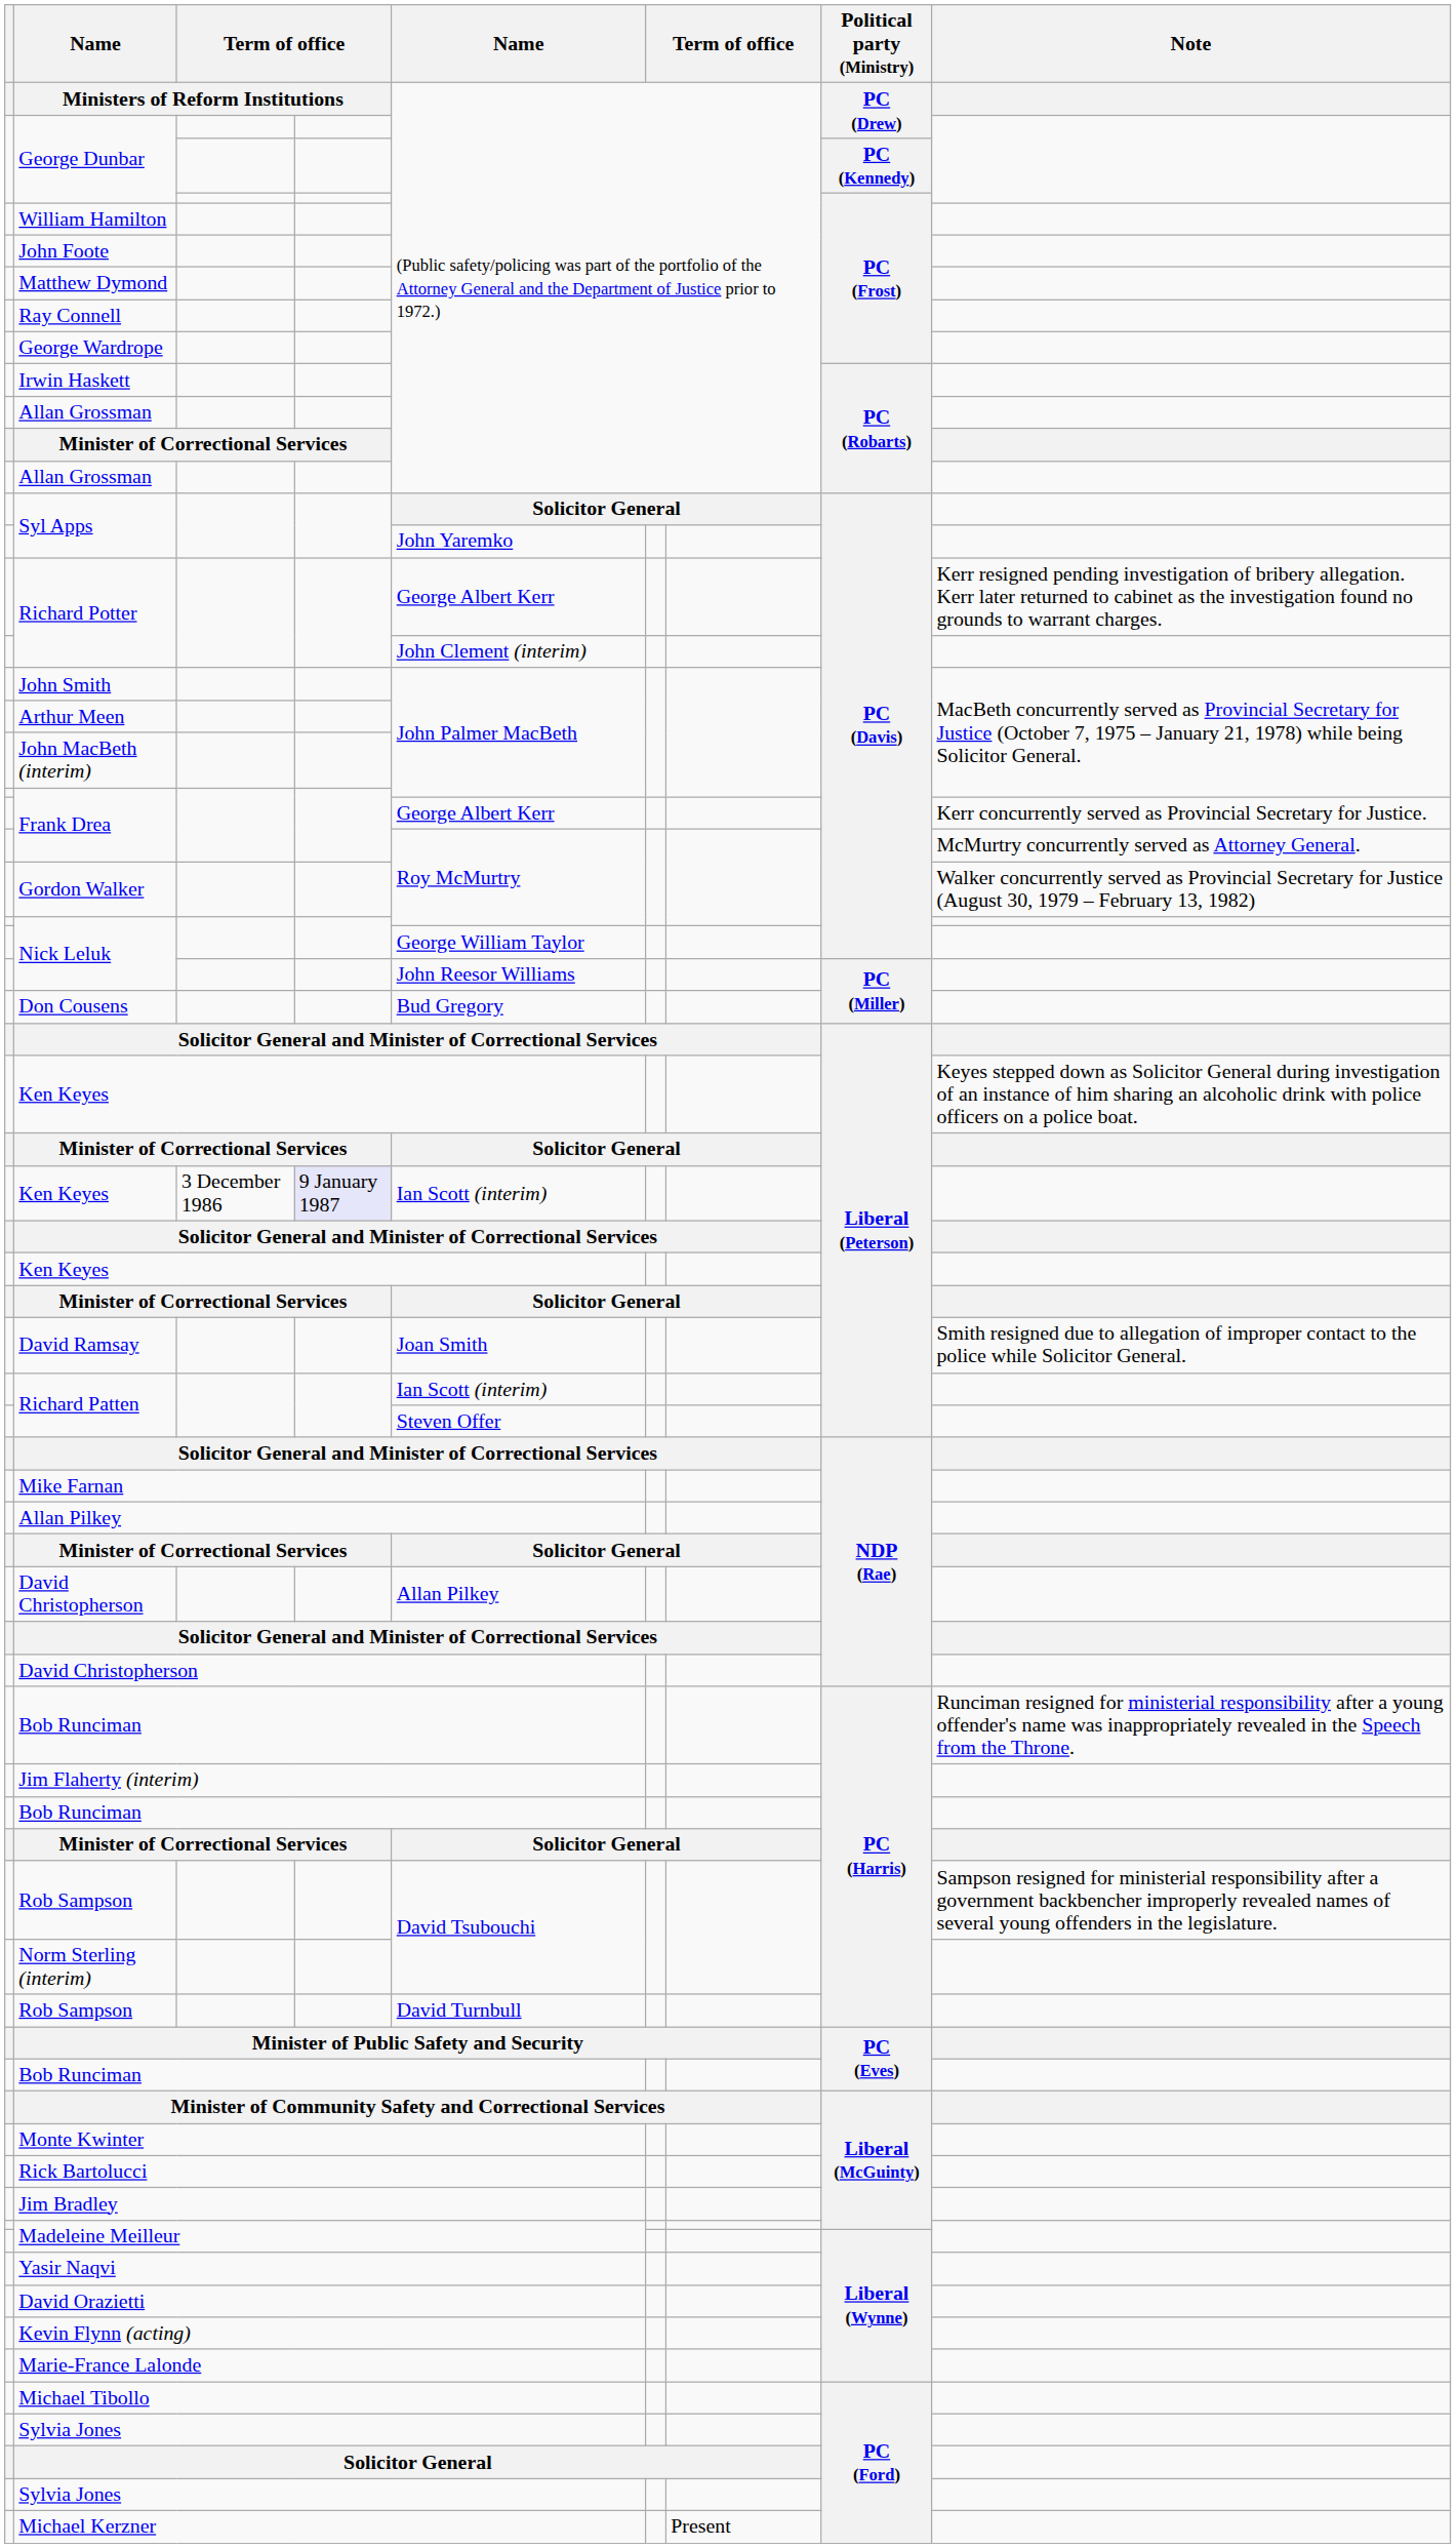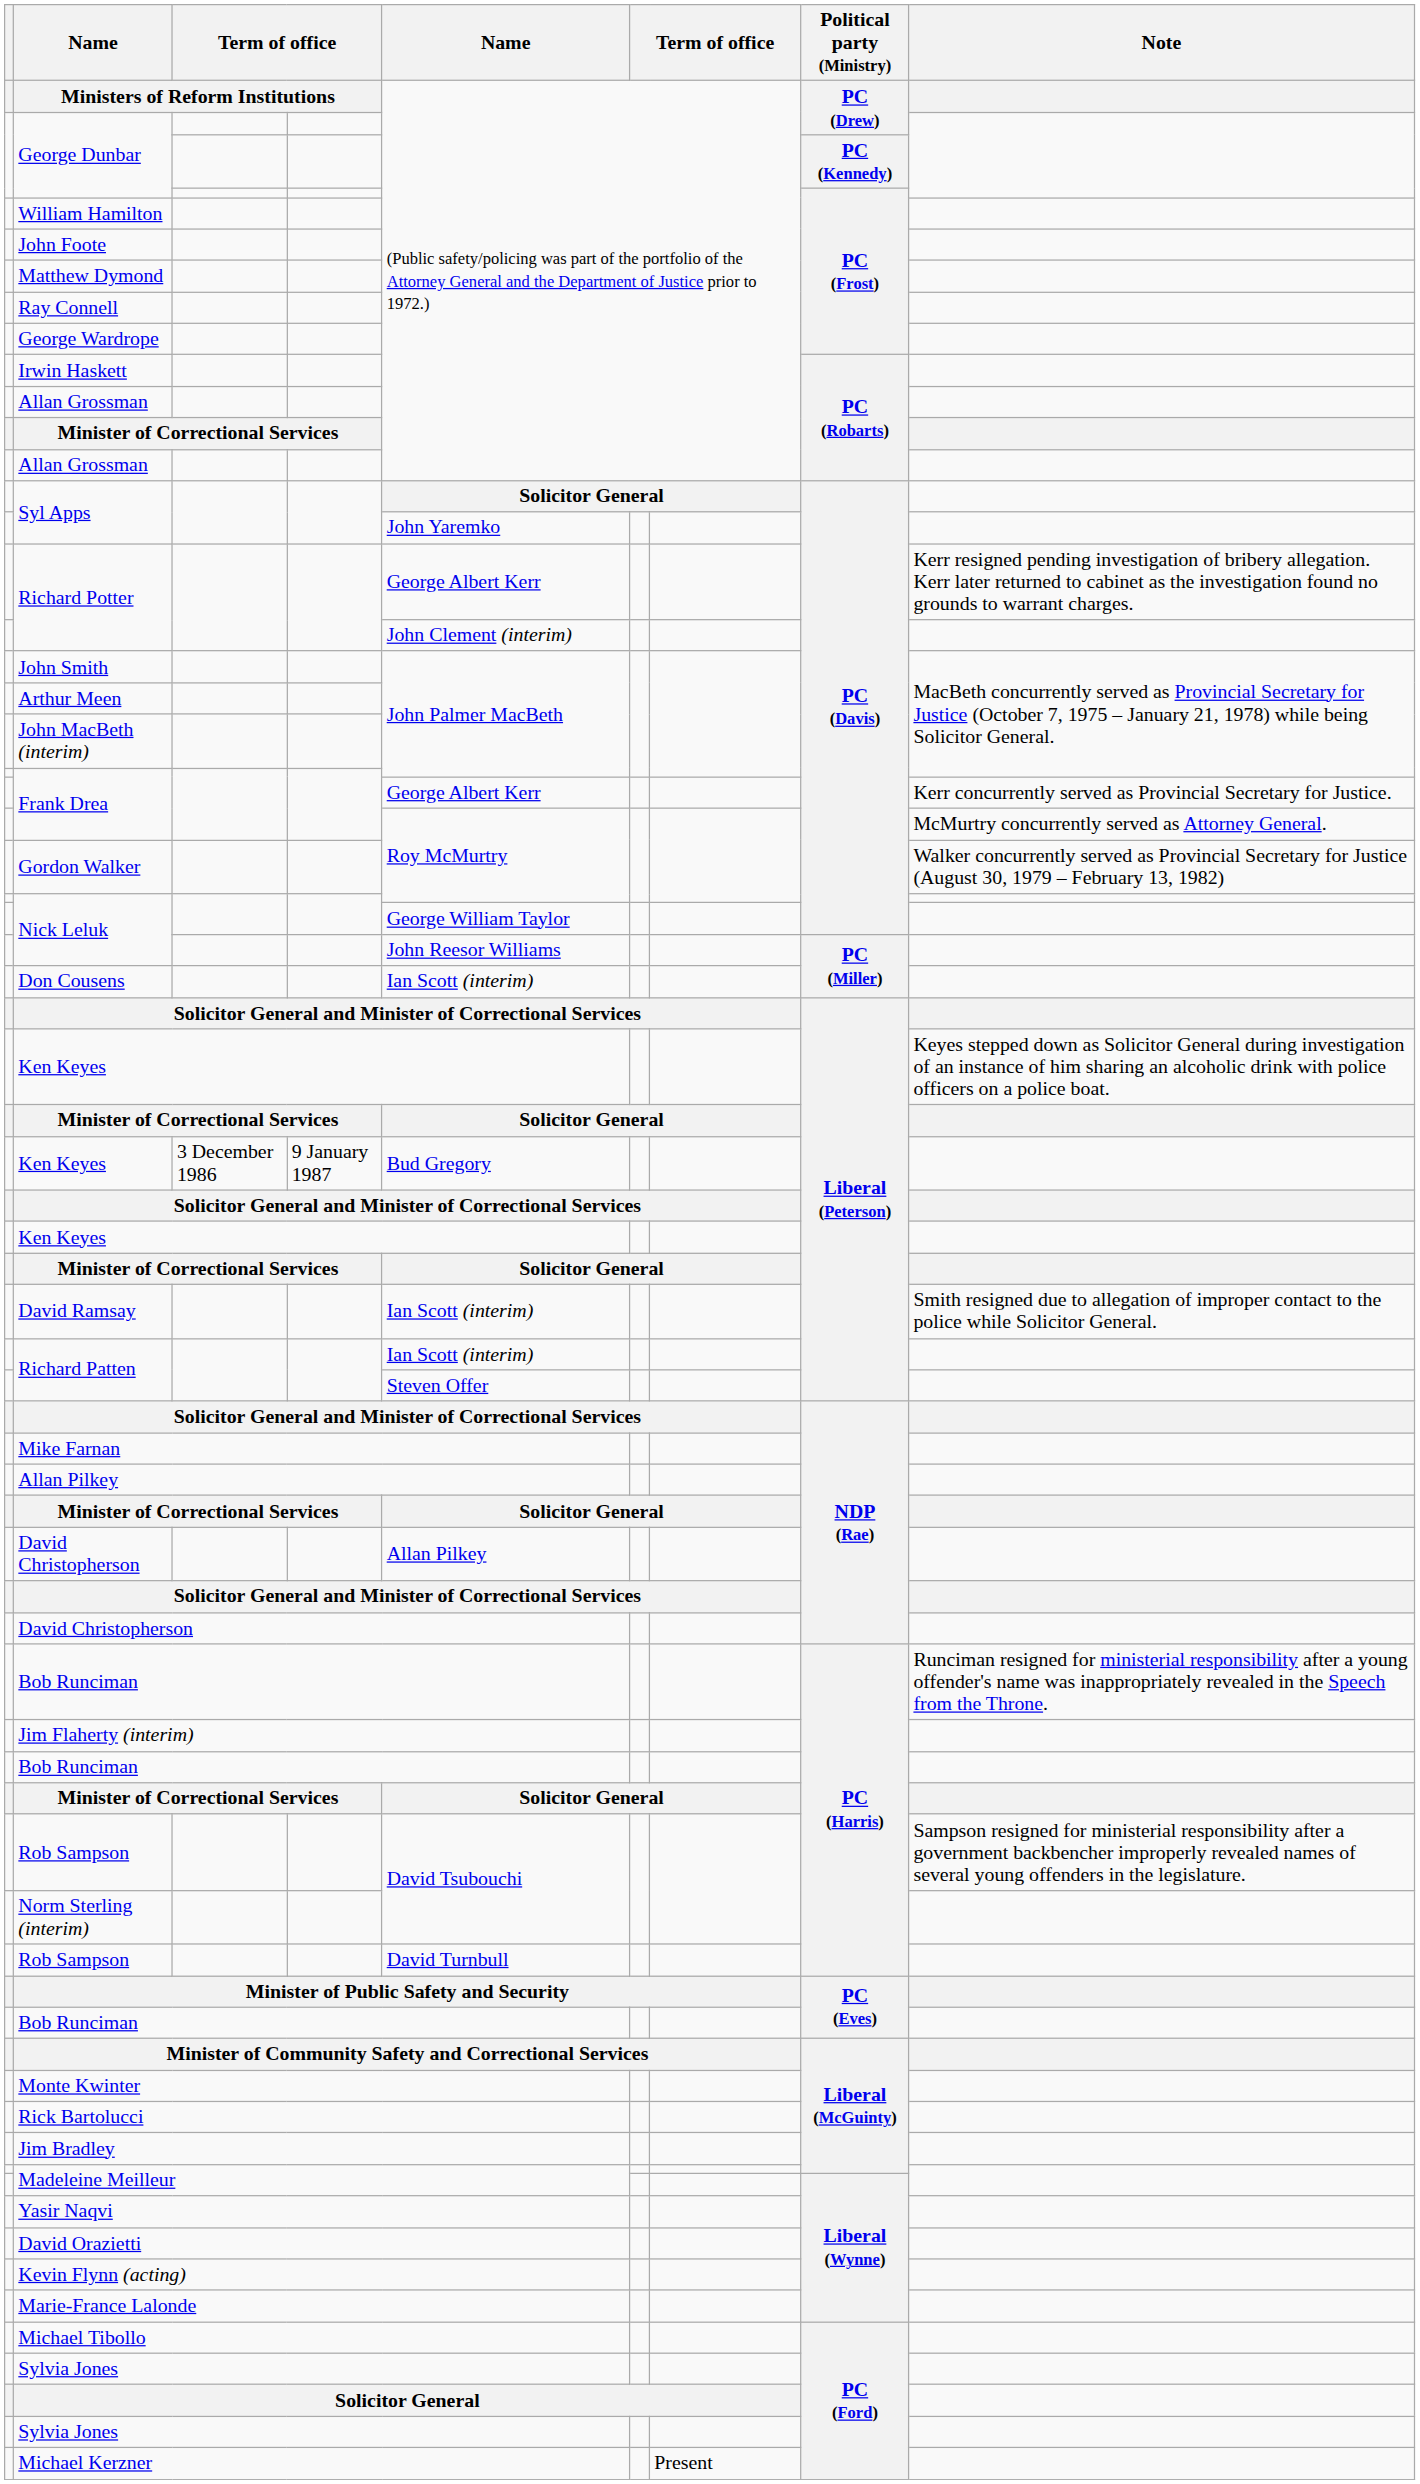Don Cousens | column 5: Bud Gregory -> Ian Scott (interim)
Ken Keyes / 3 December 1986 | column 4: lavender background -> no background
Ken Keyes / 3 December 1986 | column 5: Ian Scott (interim) -> Bud Gregory
David Ramsay | column 5: Joan Smith -> Ian Scott (interim)
